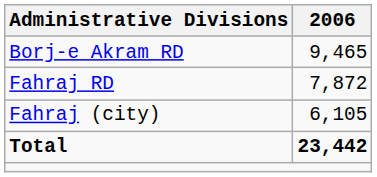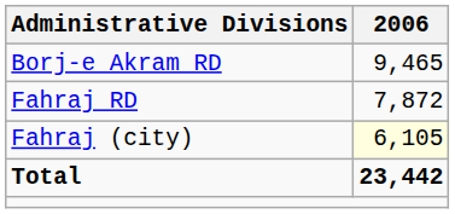Fahraj (city) | 2006: no background -> lightyellow background
